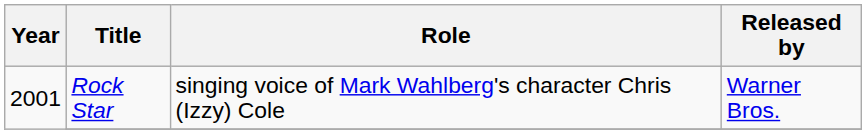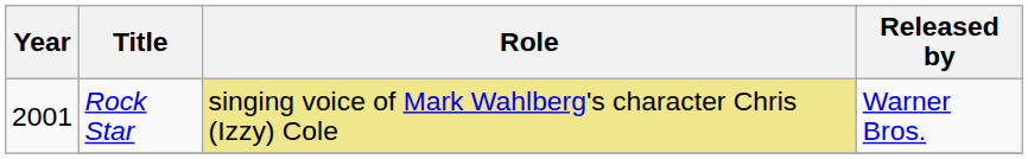Rock Star | Role: no background -> khaki background
